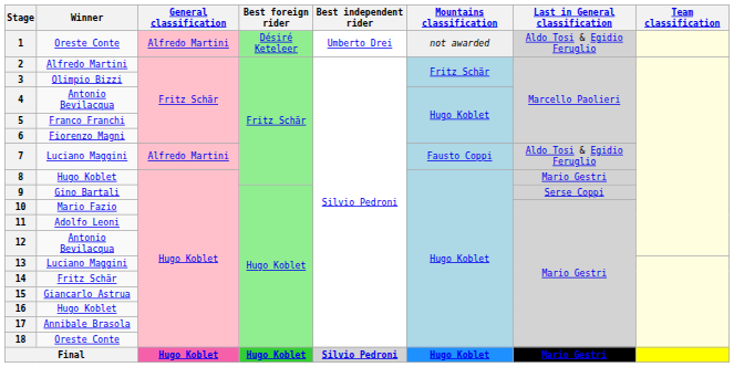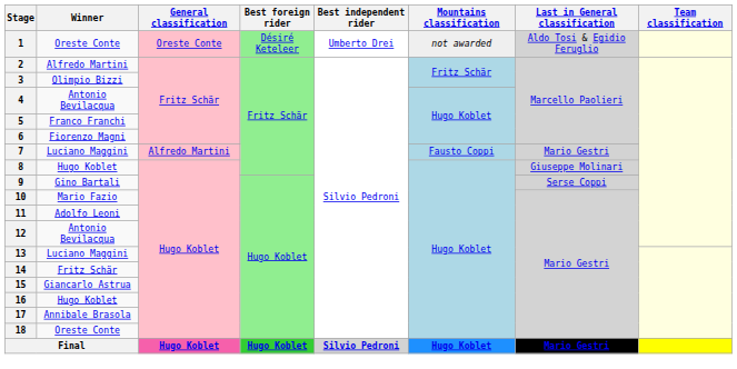1 | General classification: Alfredo Martini -> Oreste Conte
7 | Last in General classification: Aldo Tosi & Egidio Feruglio -> Mario Gestri
8 | Last in General classification: Mario Gestri -> Giuseppe Molinari
